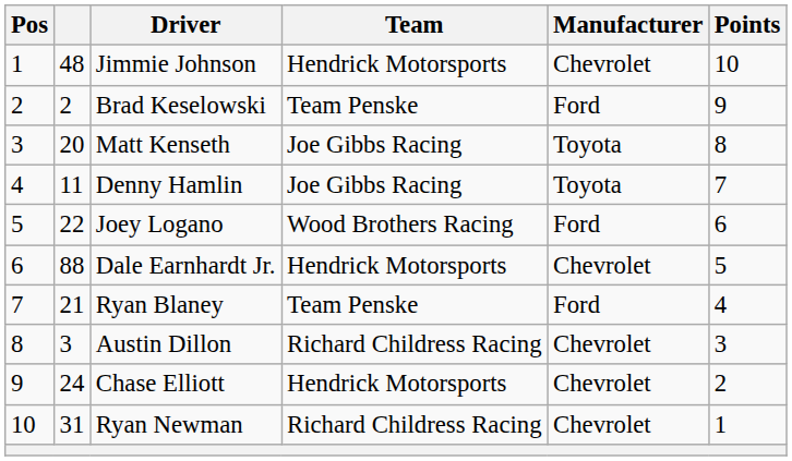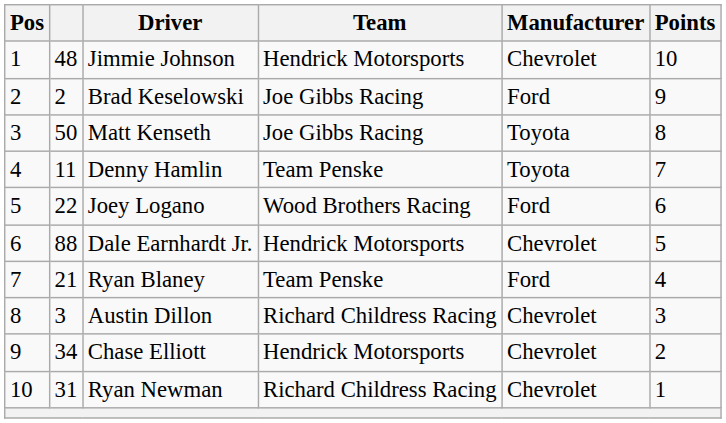Brad Keselowski | Team: Team Penske -> Joe Gibbs Racing
Matt Kenseth | column 2: 20 -> 50
Denny Hamlin | Team: Joe Gibbs Racing -> Team Penske
Chase Elliott | column 2: 24 -> 34
